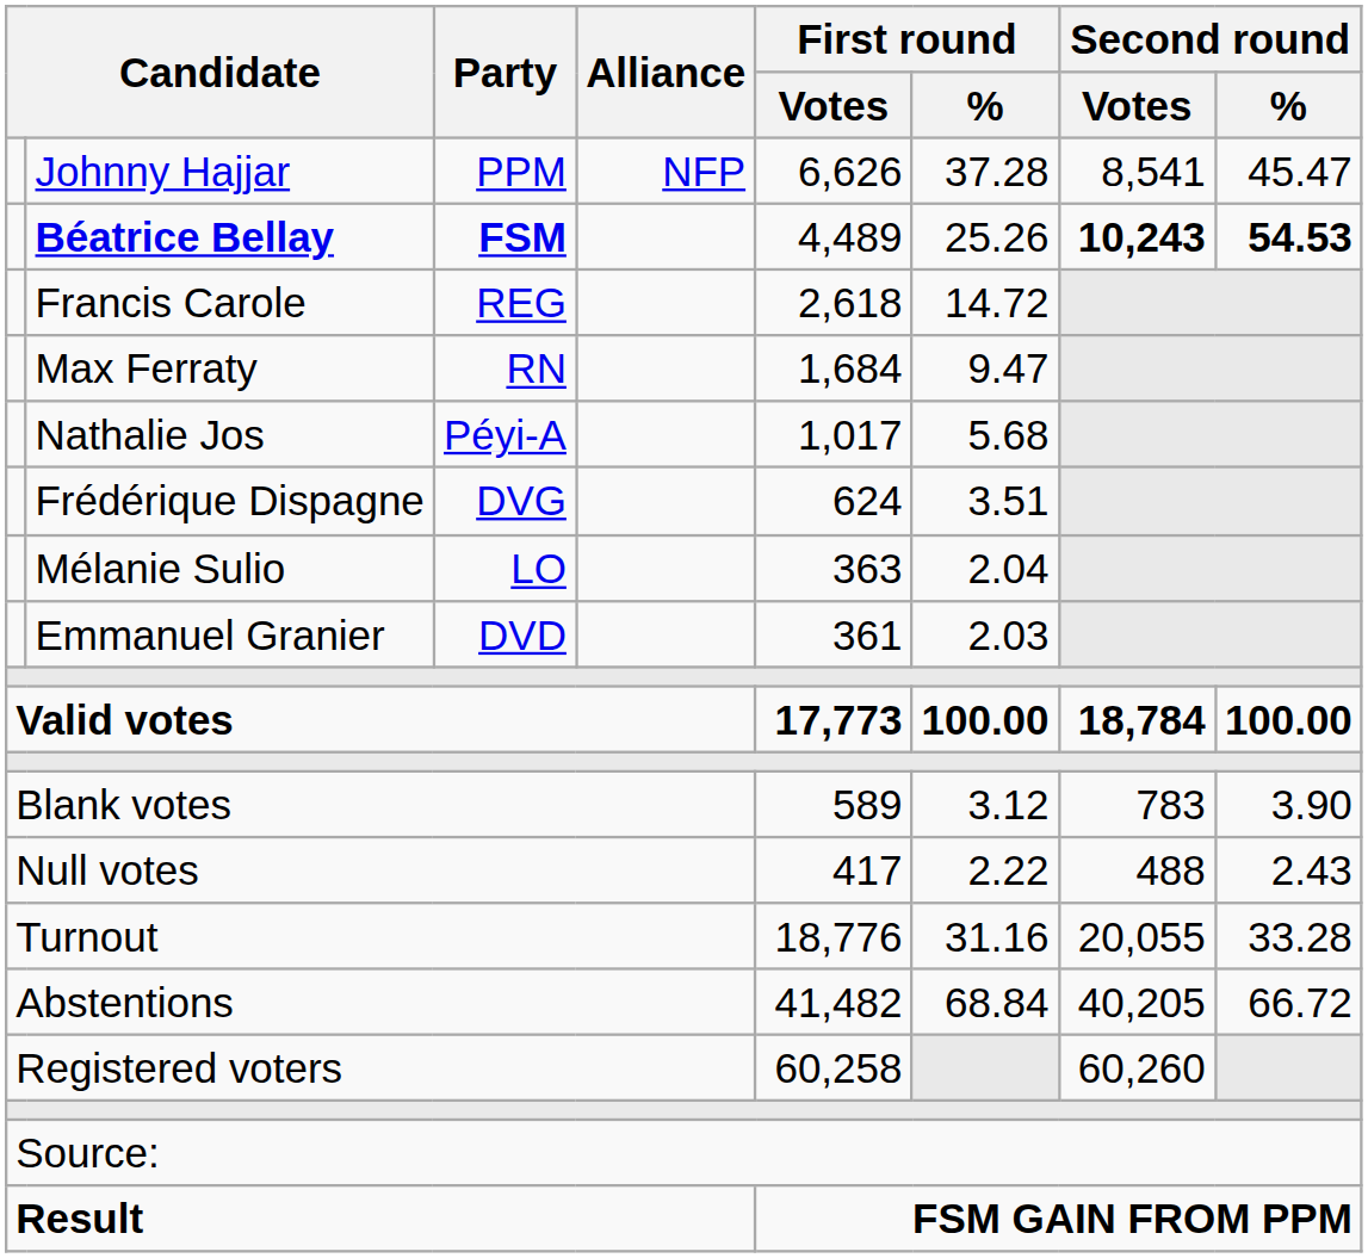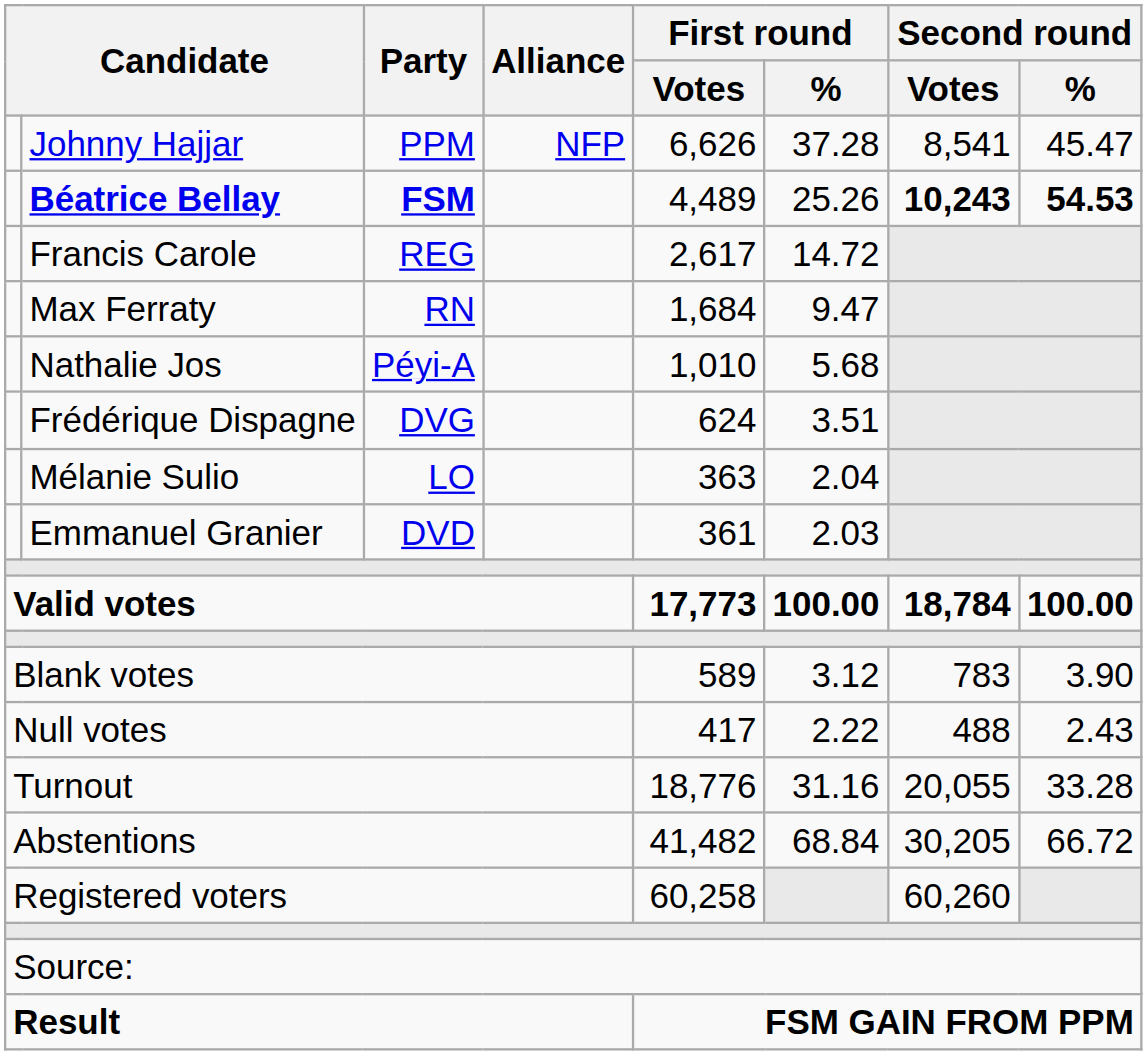Francis Carole | First round / Votes: 2,618 -> 2,617
Nathalie Jos | First round / Votes: 1,017 -> 1,010
Abstentions | Second round / Votes: 40,205 -> 30,205
